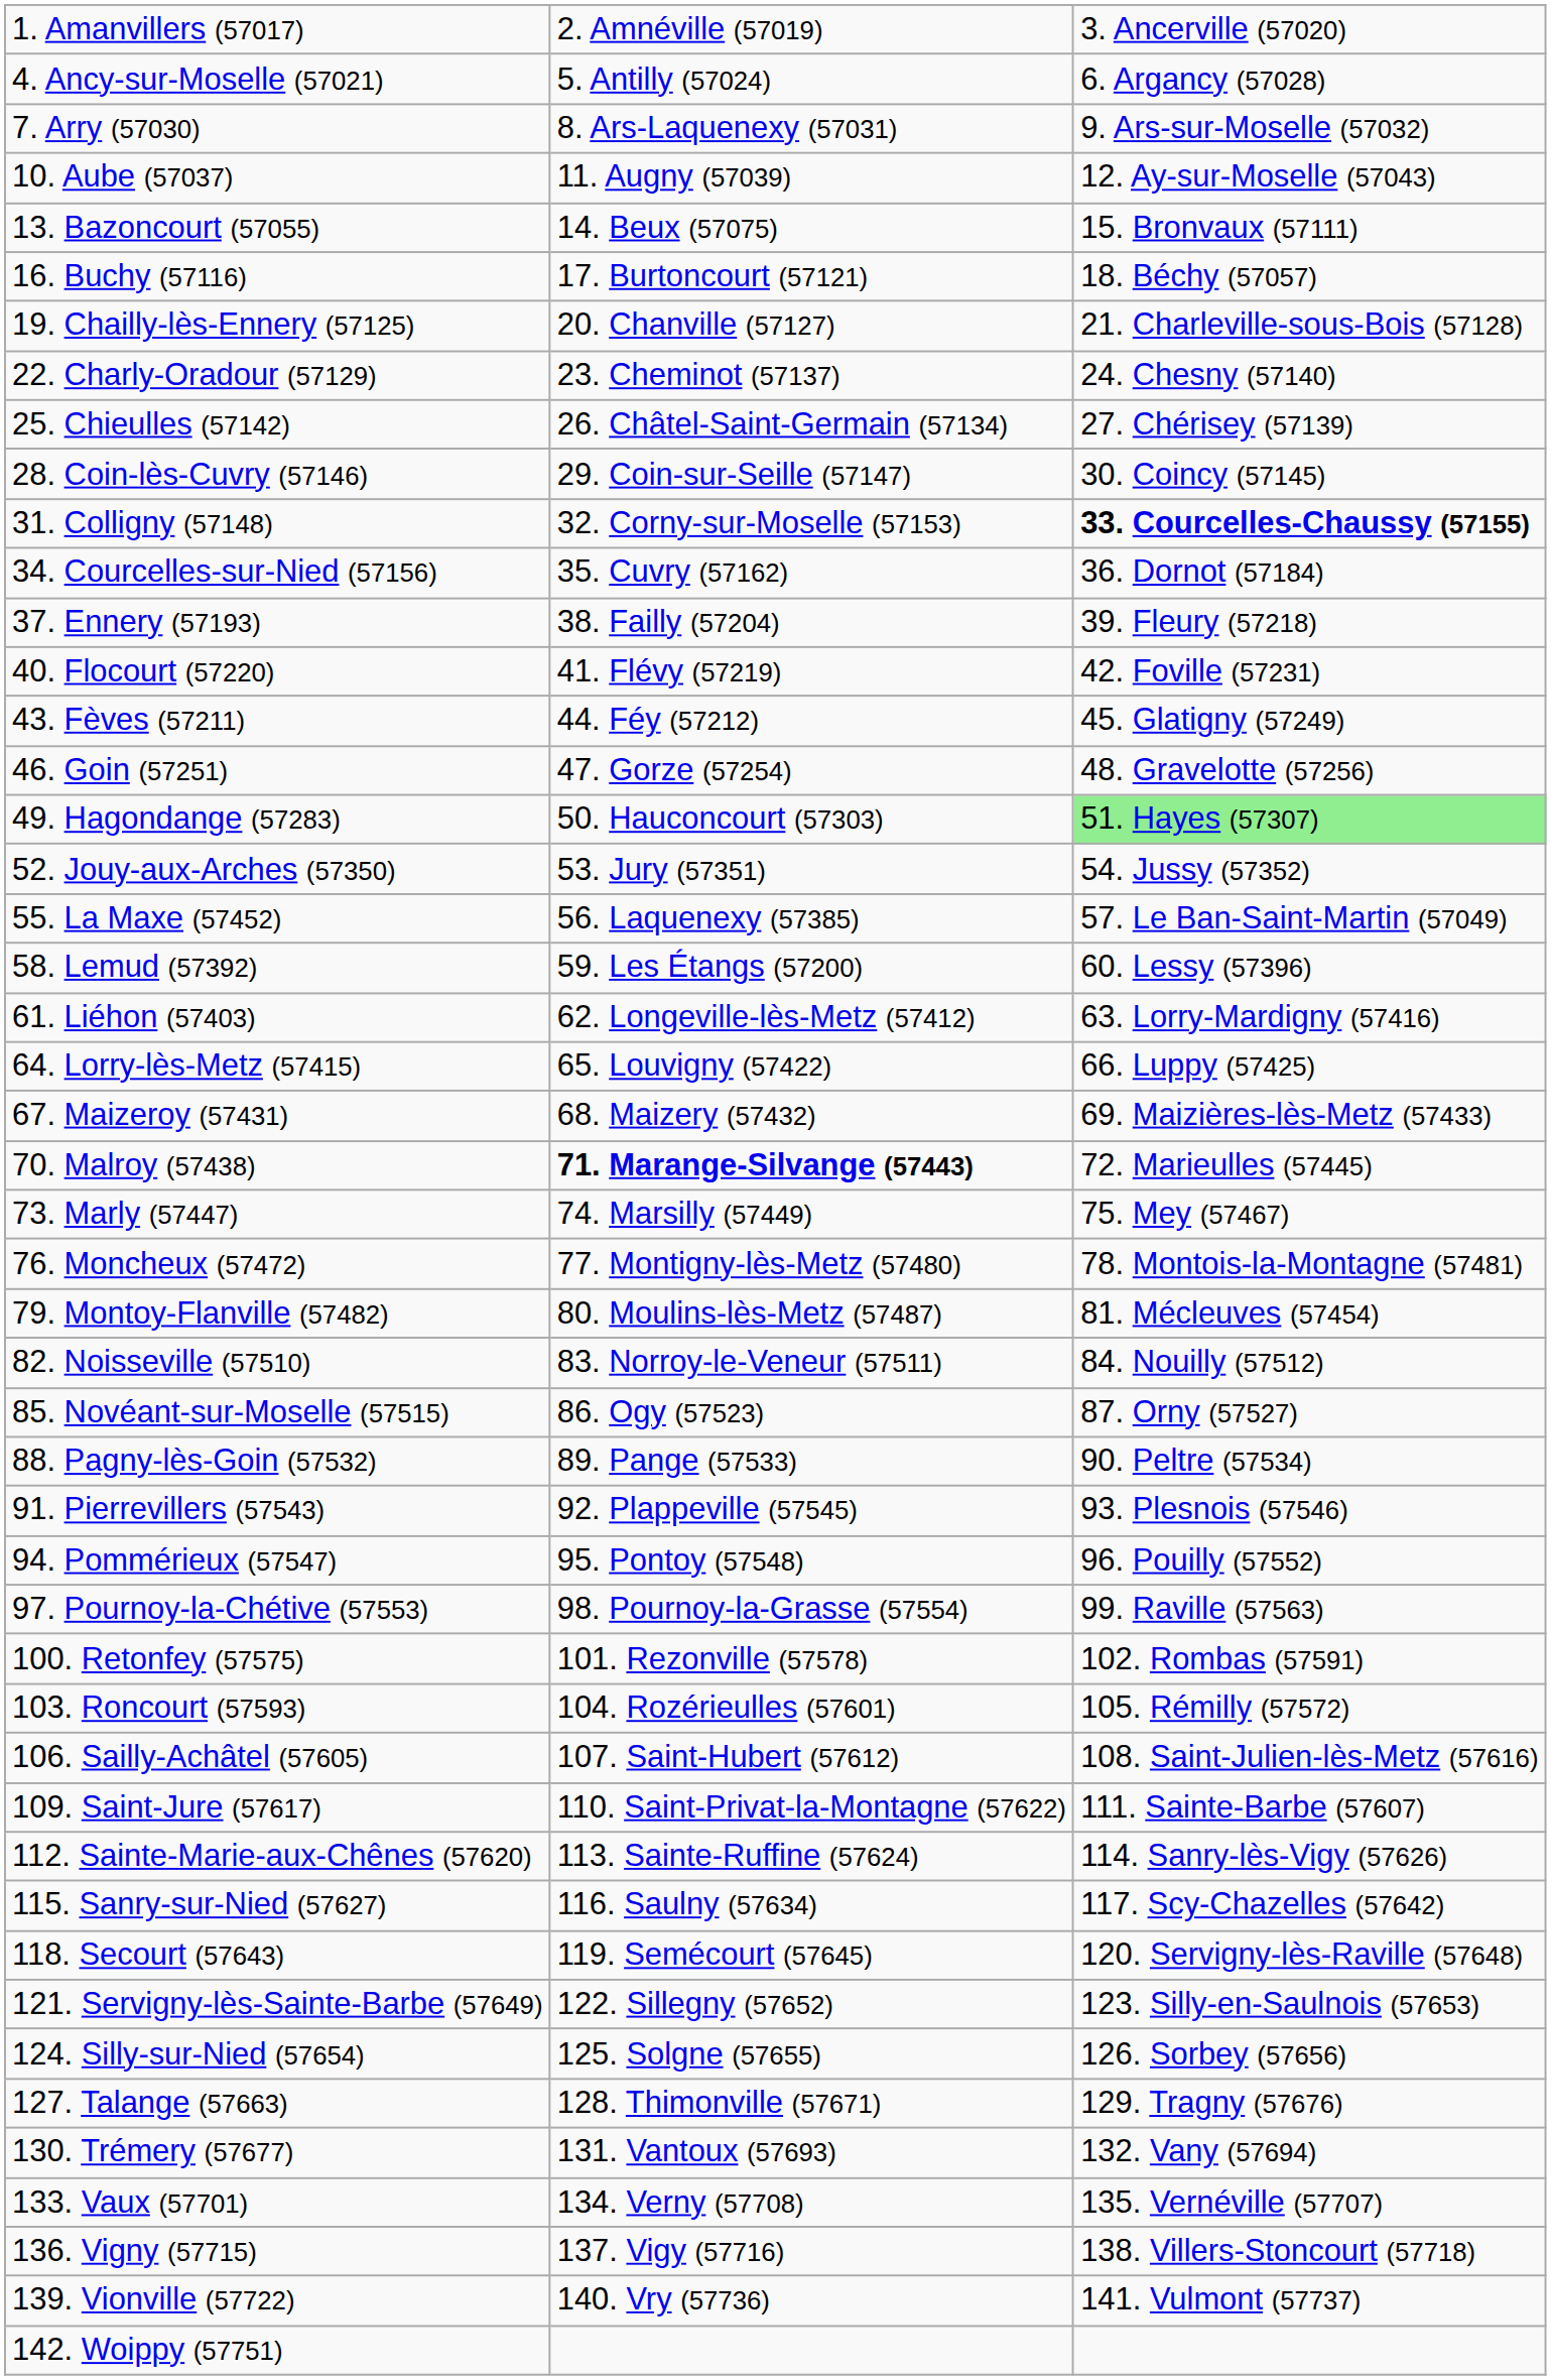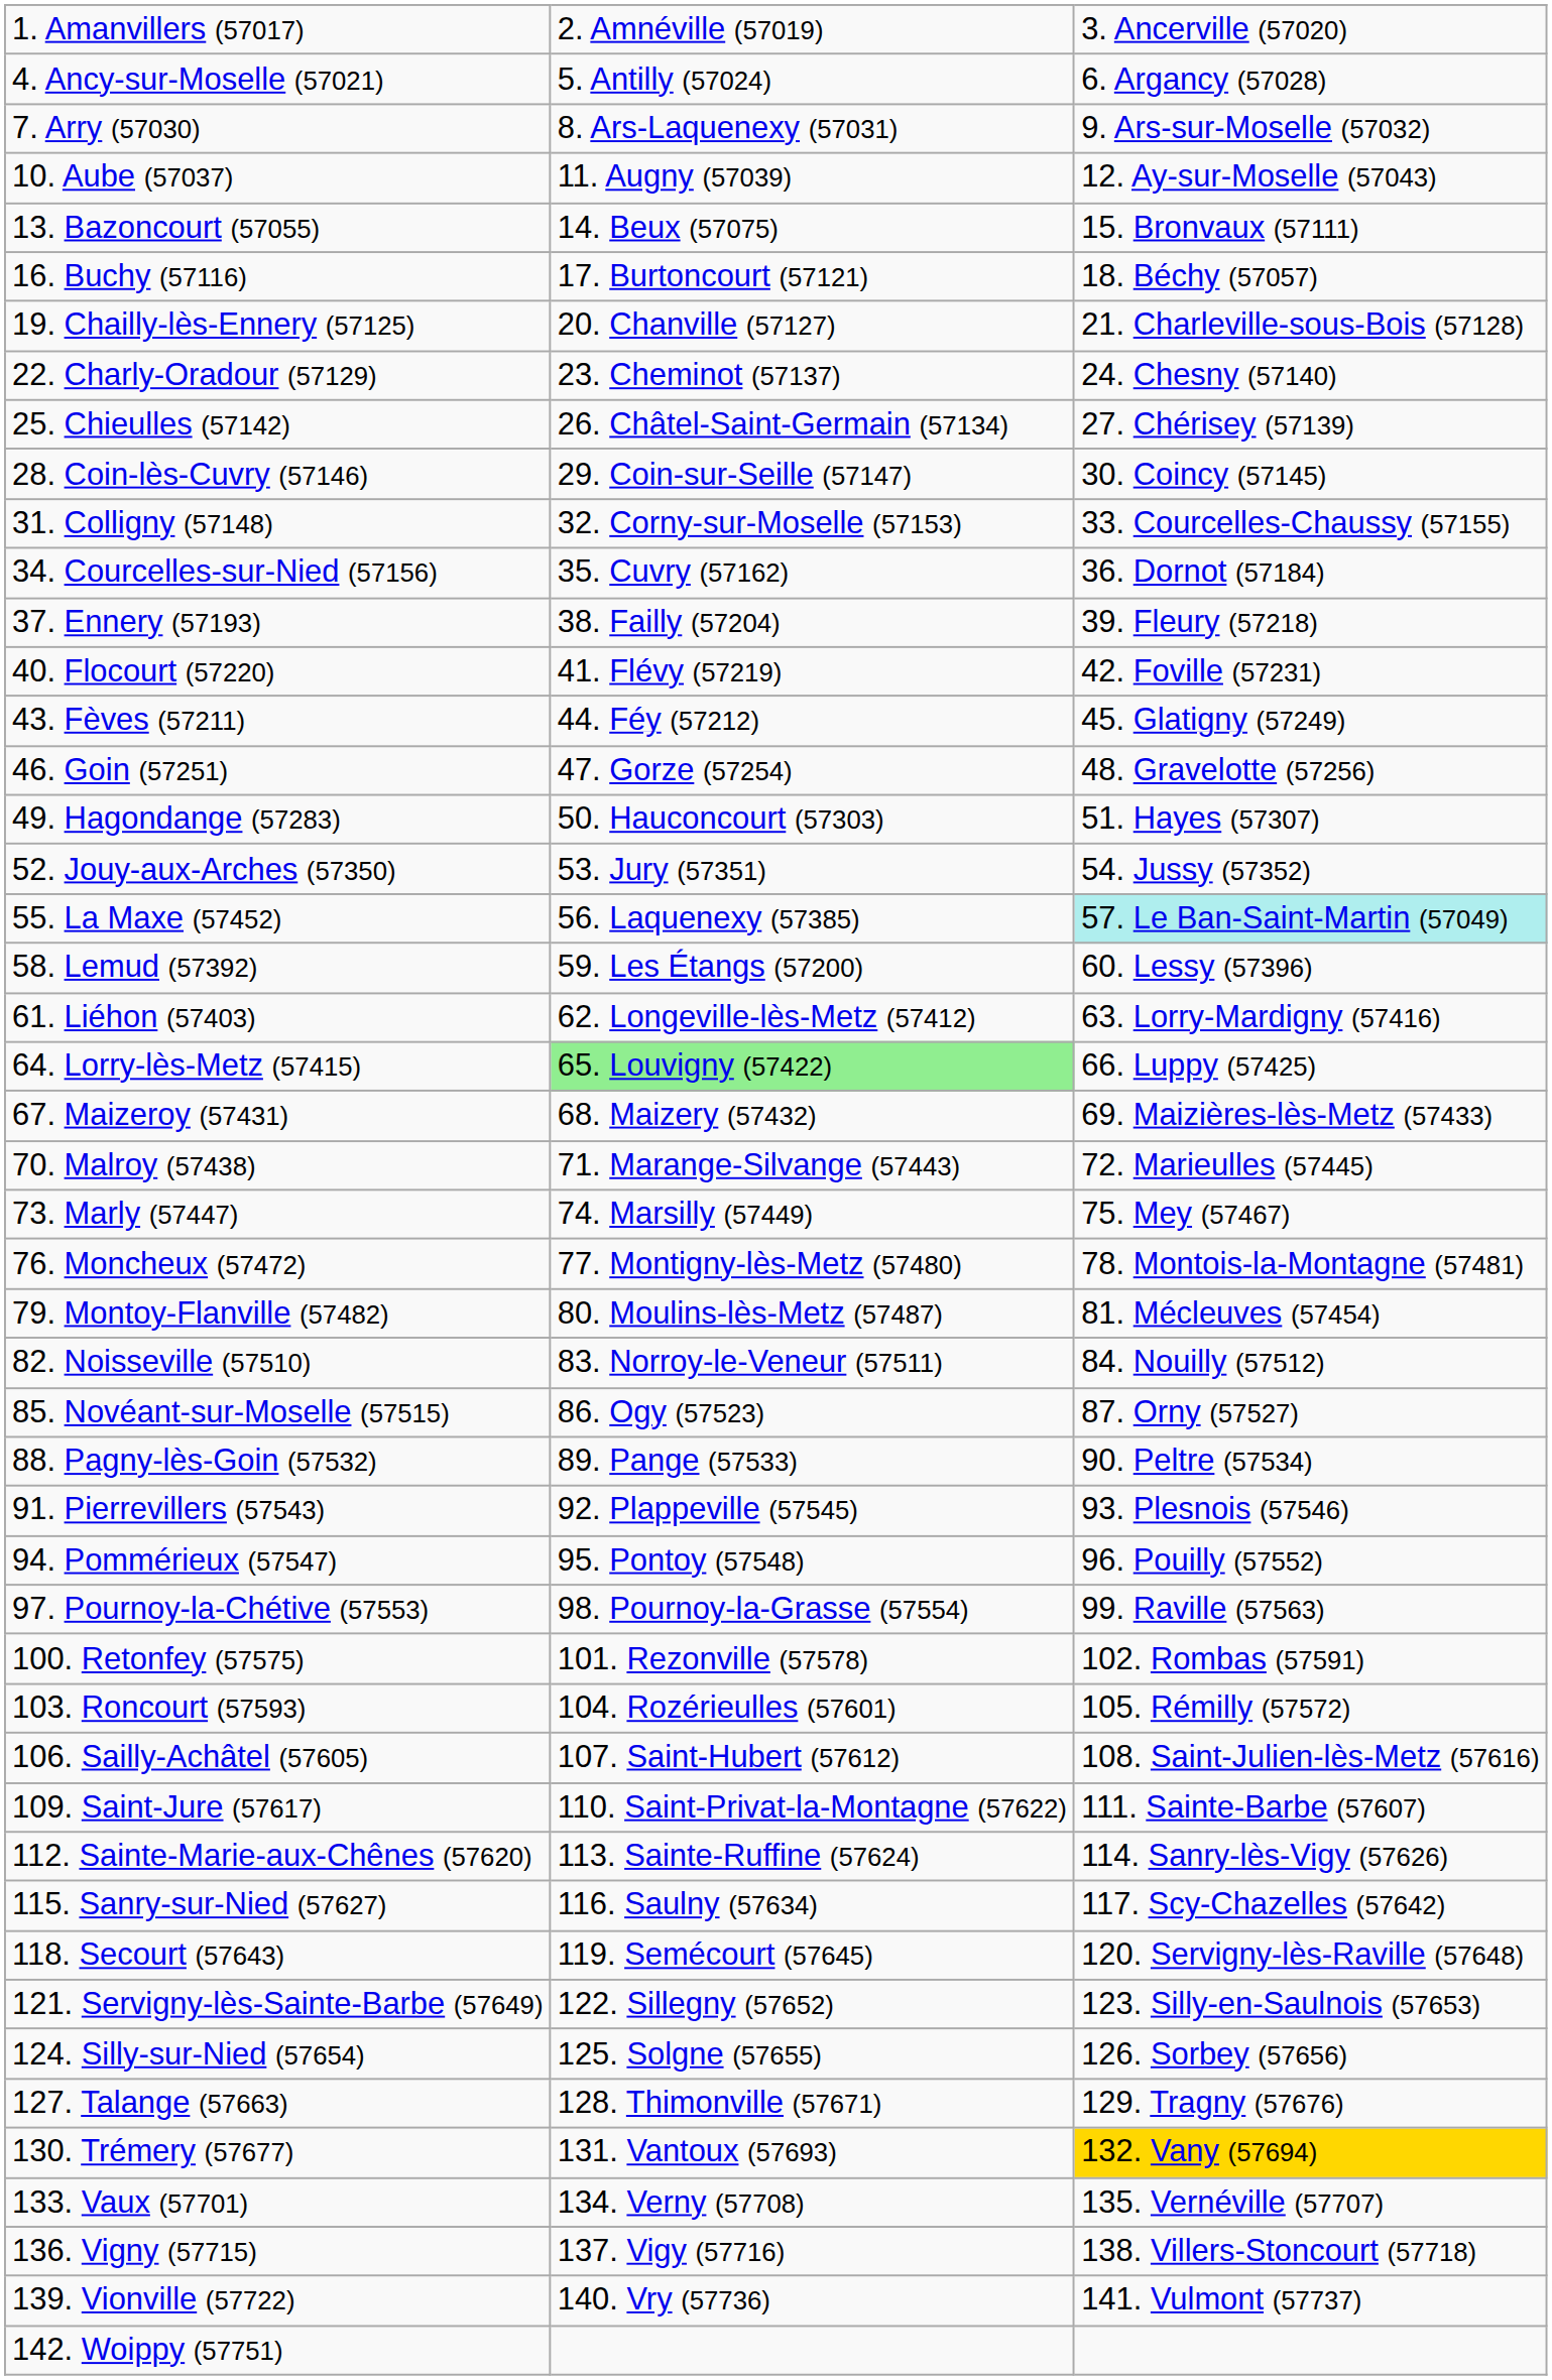31. Colligny (57148) | column 3: bold -> normal
49. Hagondange (57283) | column 3: lightgreen background -> no background
55. La Maxe (57452) | column 3: no background -> paleturquoise background
64. Lorry-lès-Metz (57415) | column 2: no background -> lightgreen background
70. Malroy (57438) | column 2: bold -> normal
130. Trémery (57677) | column 3: no background -> gold background
